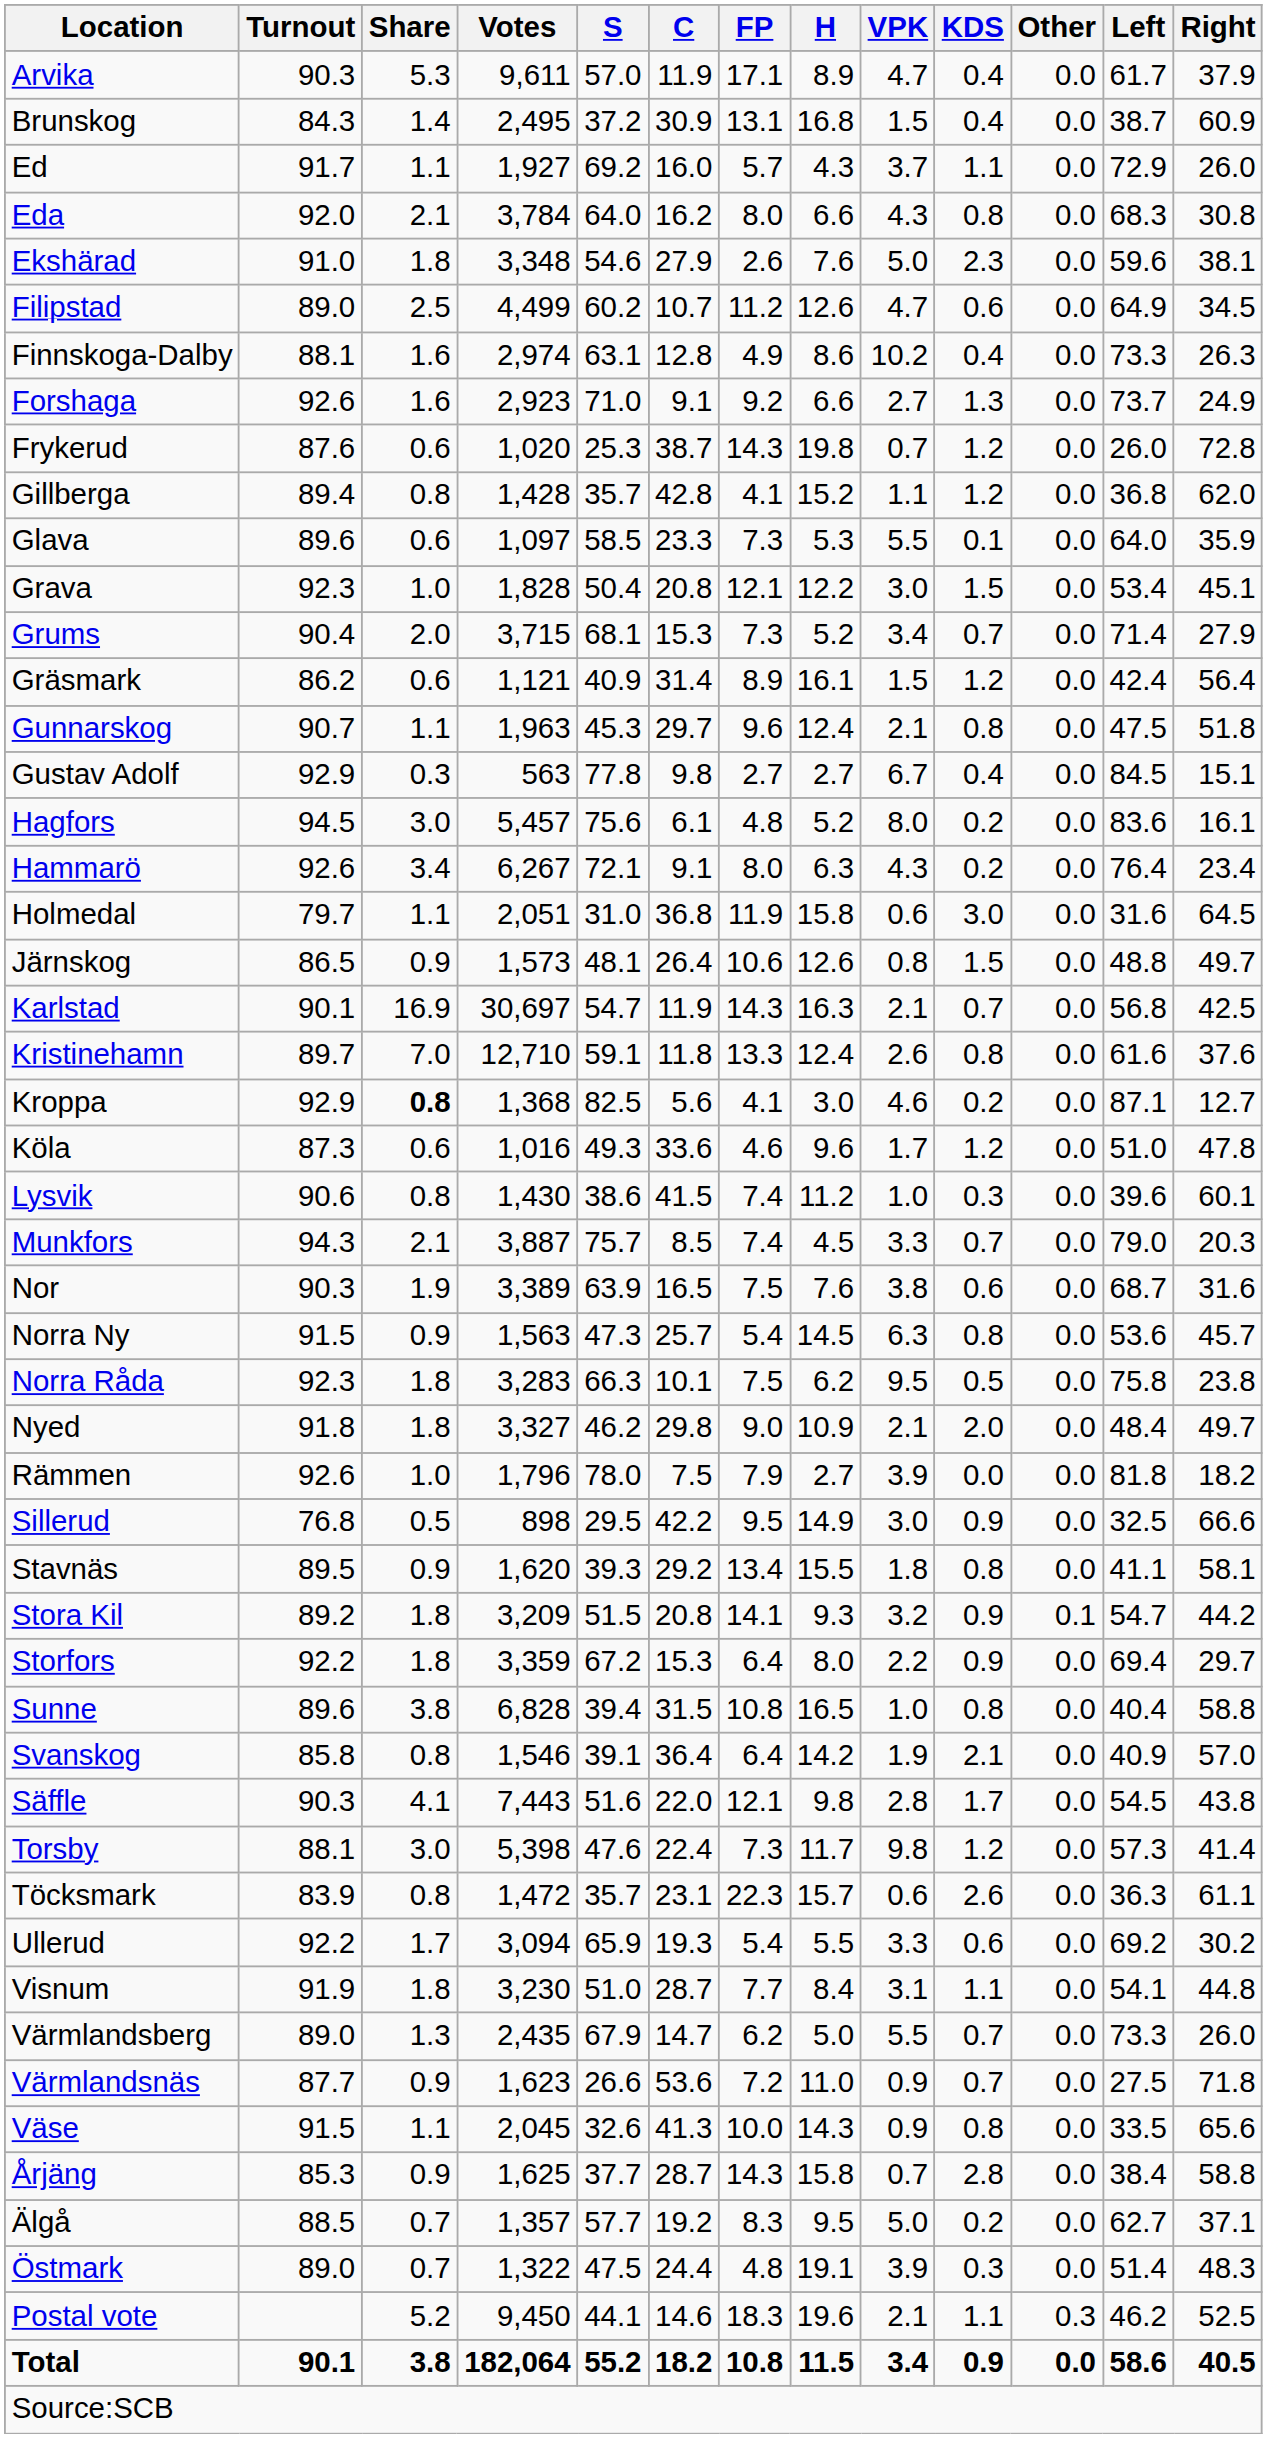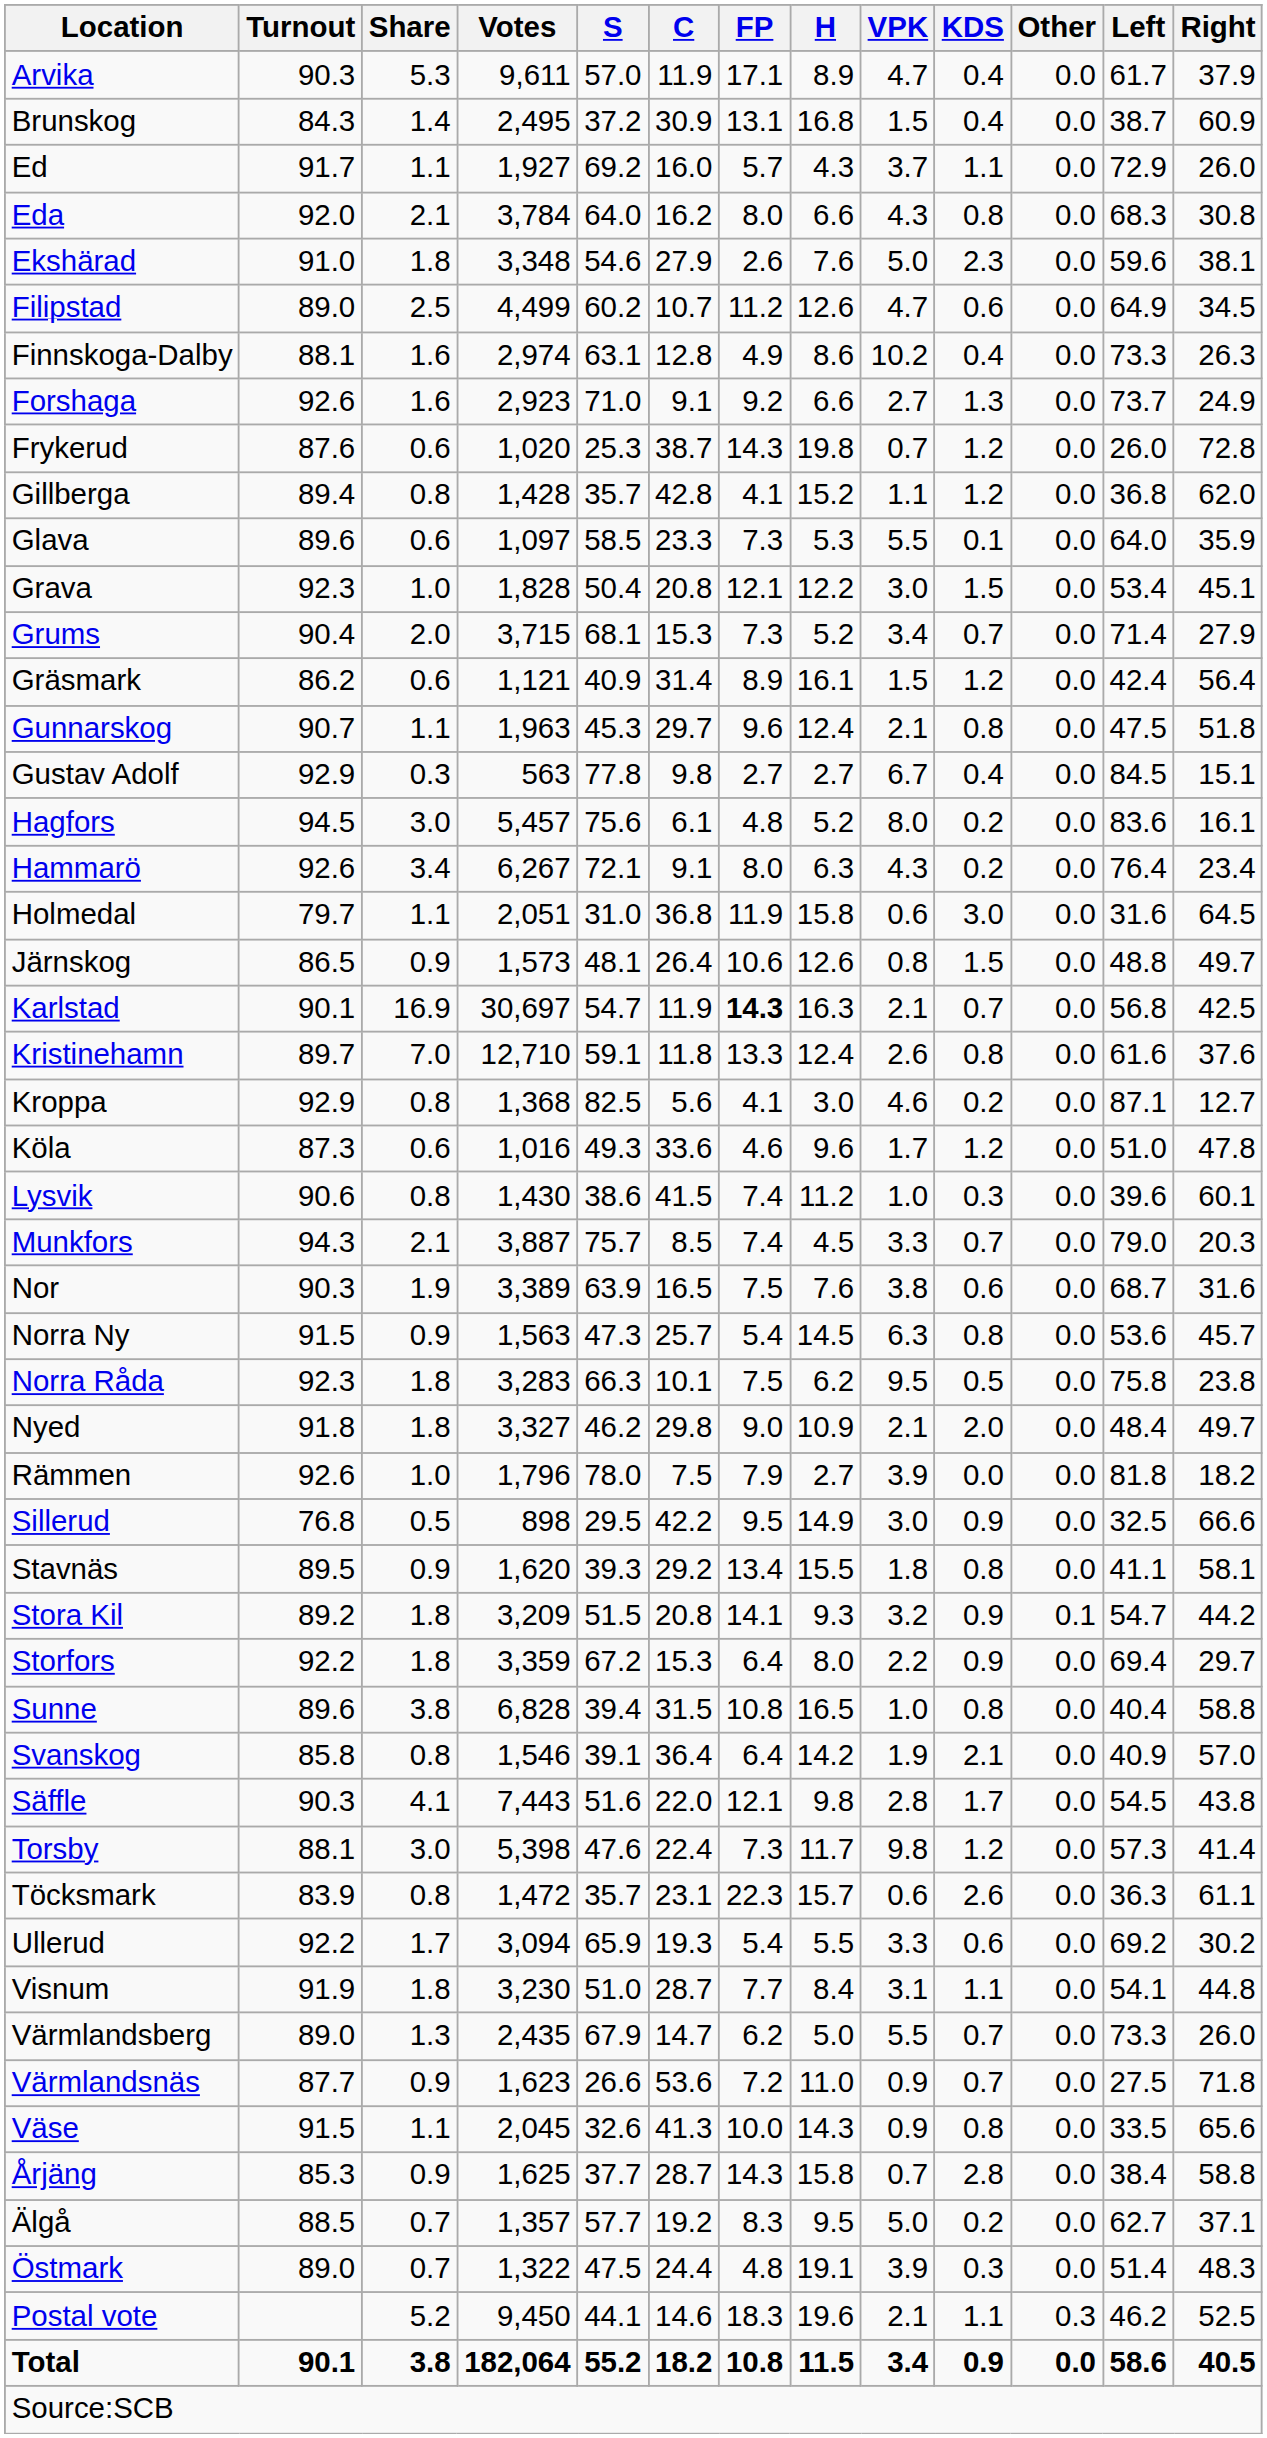Karlstad | FP: normal -> bold
Kroppa | Share: bold -> normal
